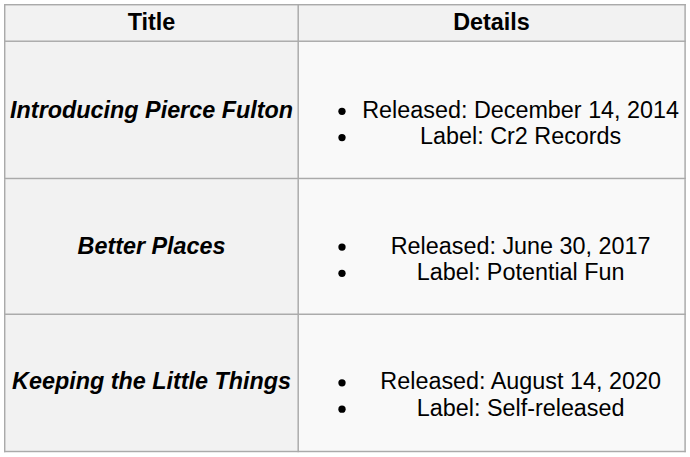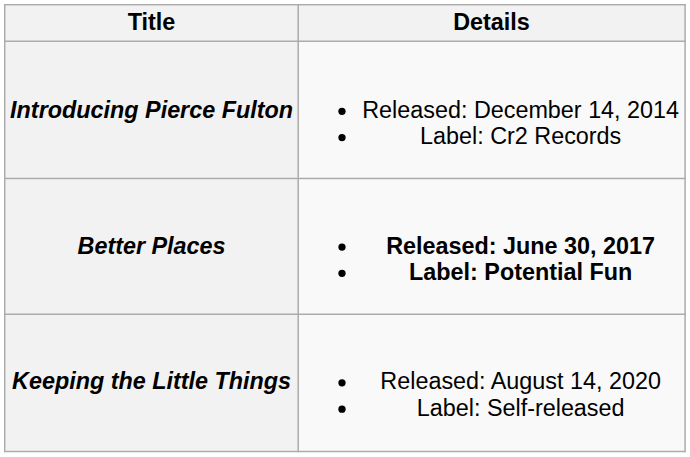Better Places | Details: normal -> bold
